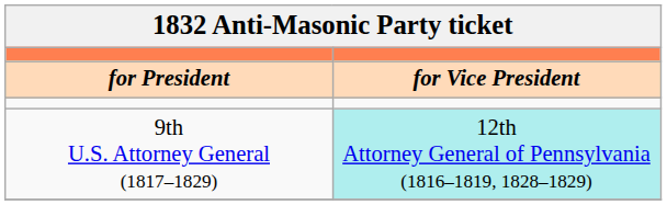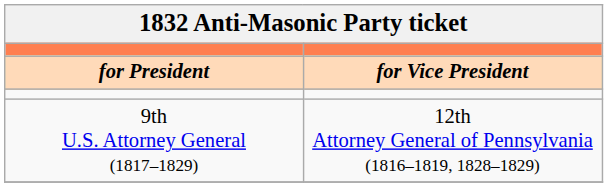9th U.S. Attorney General (1817–1829) | column 2: paleturquoise background -> no background
